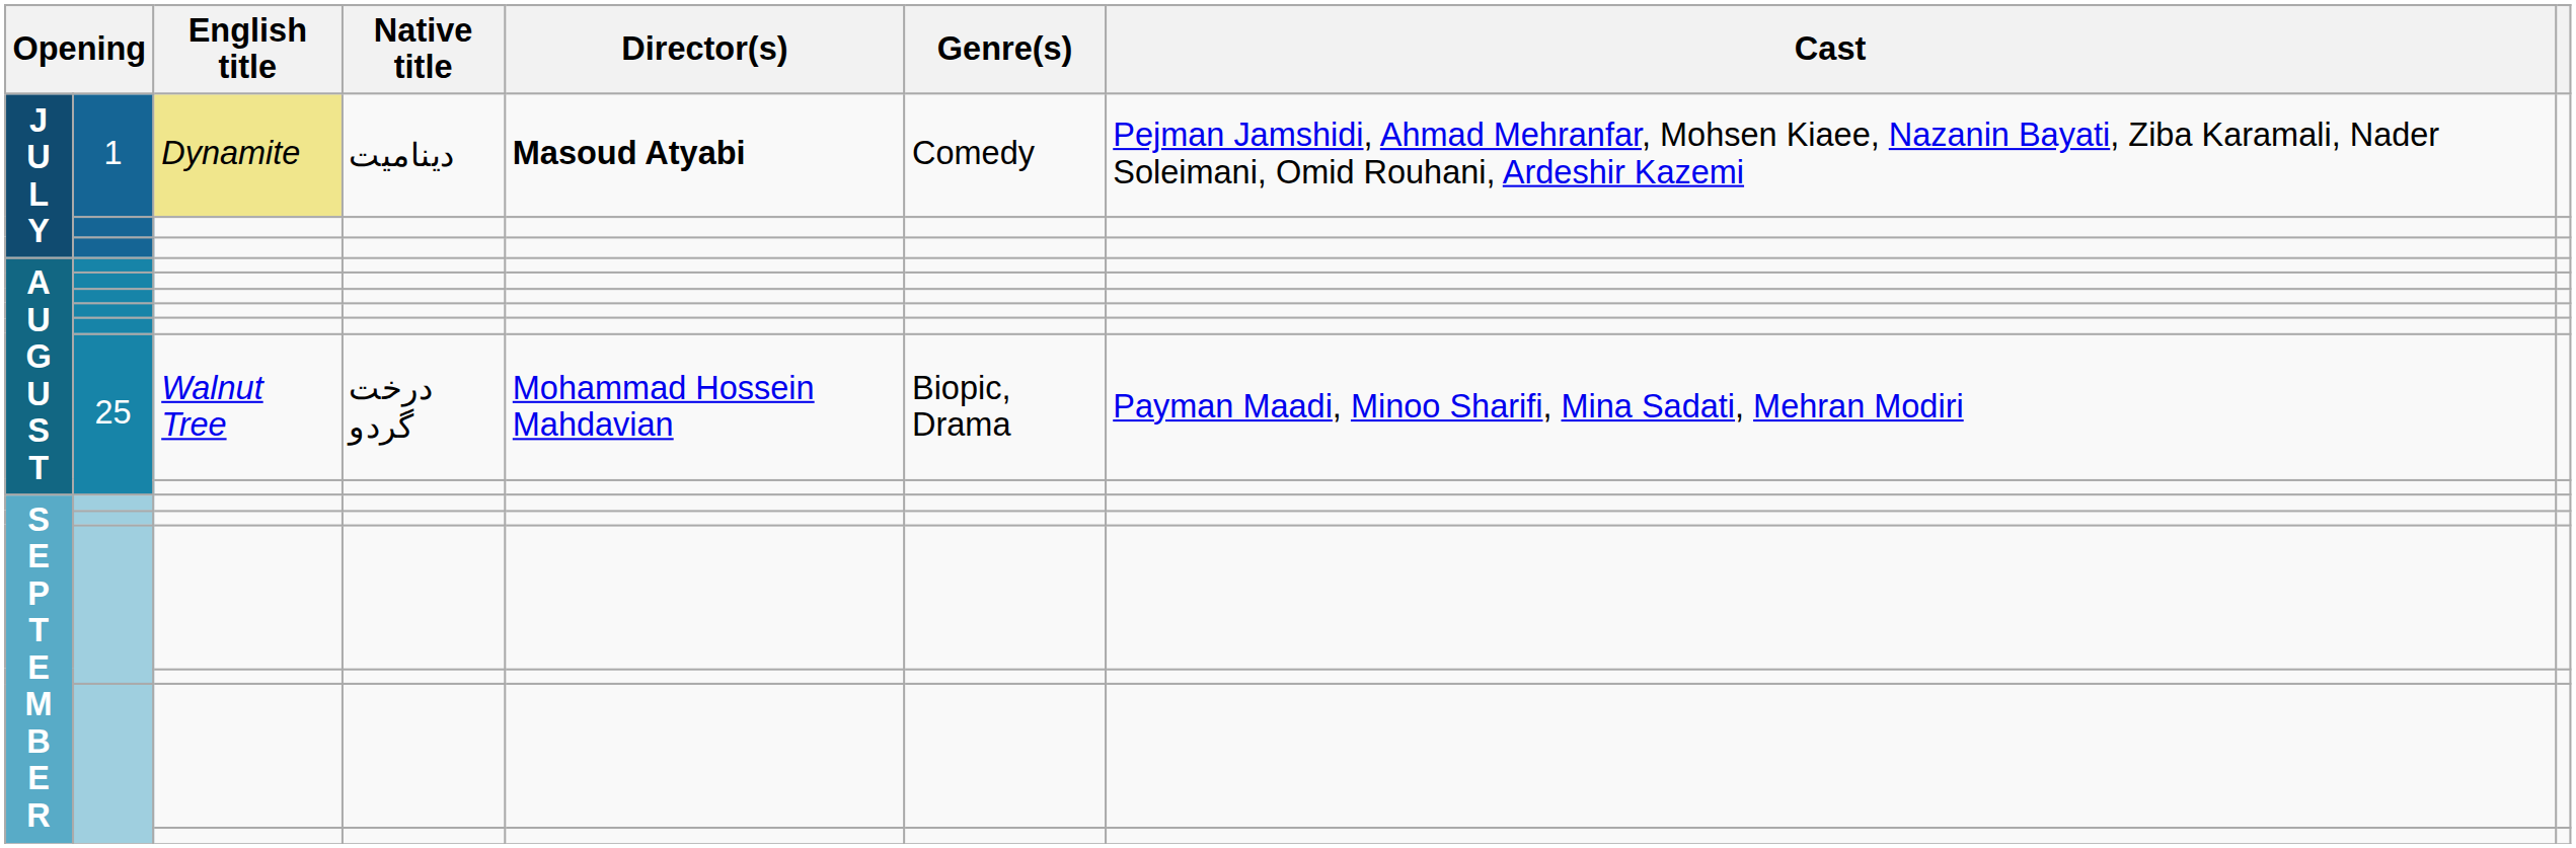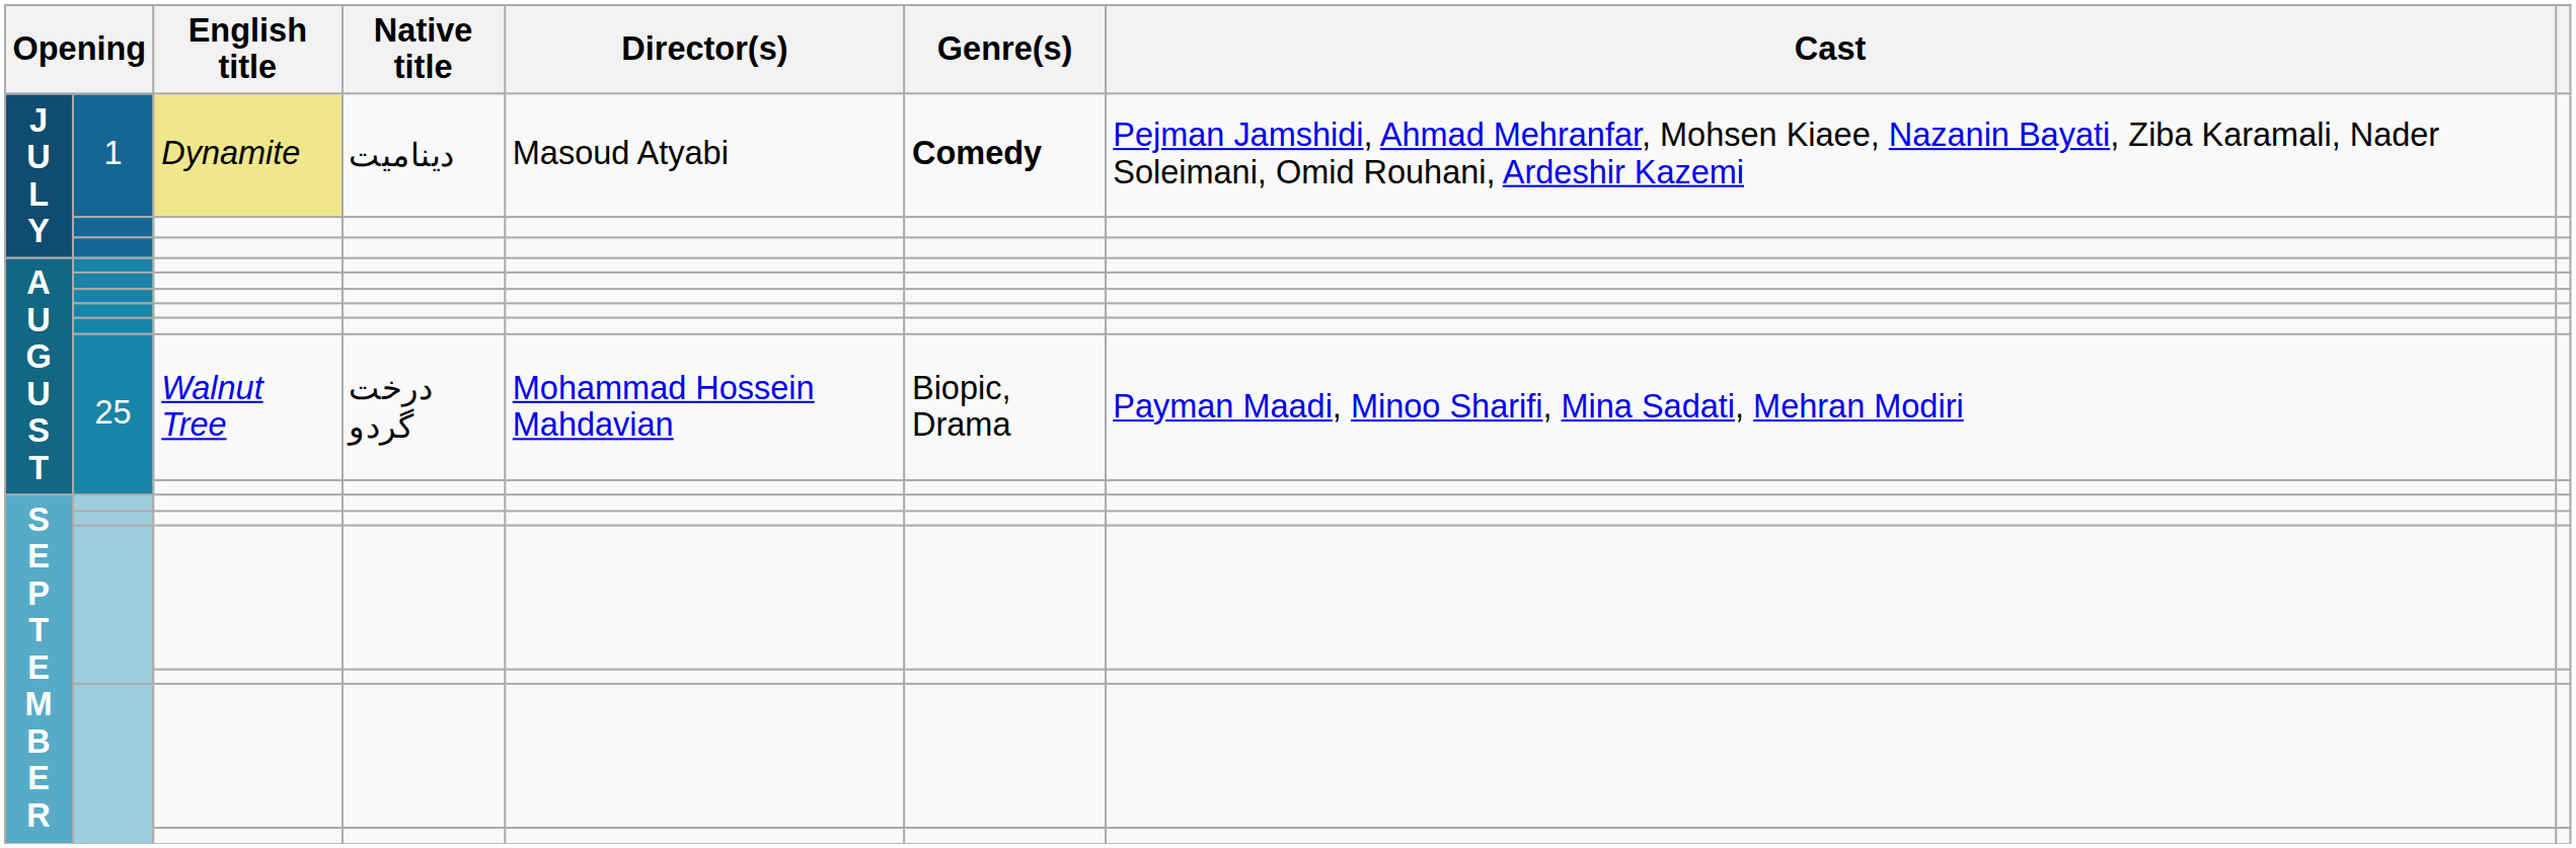J U L Y / 1 | Director(s): bold -> normal
J U L Y / 1 | Genre(s): normal -> bold
